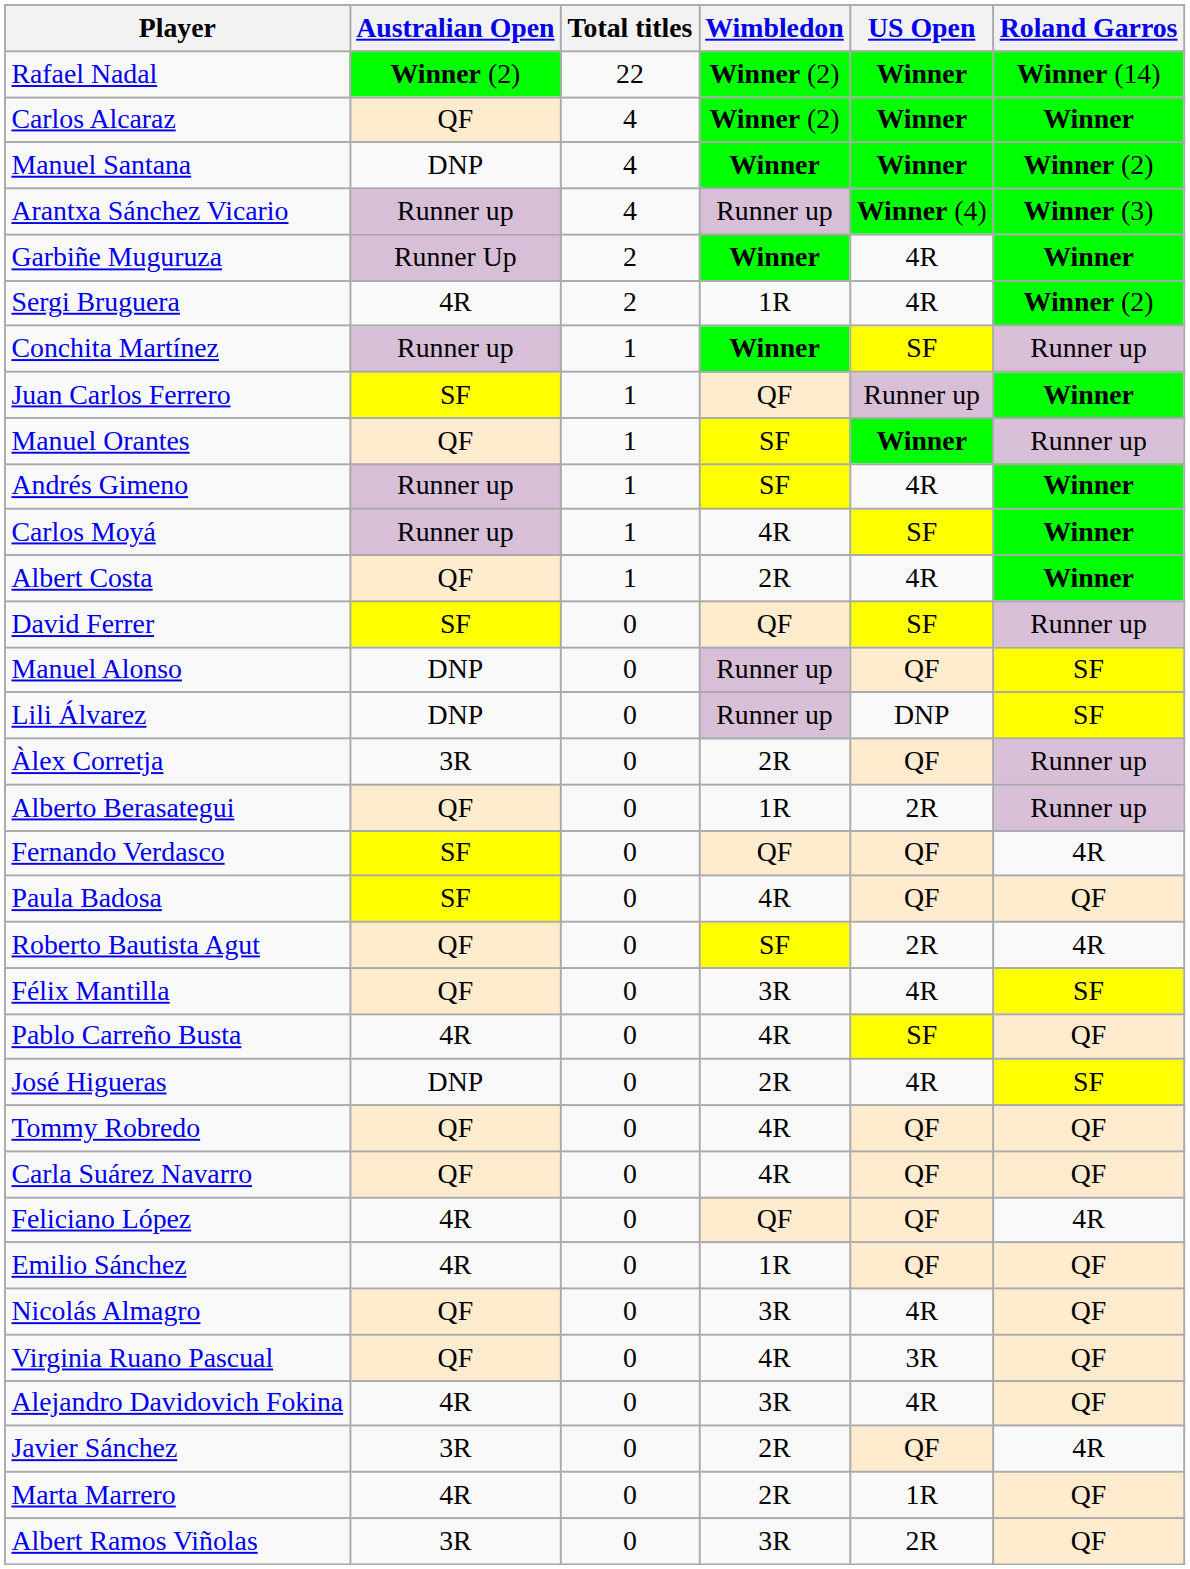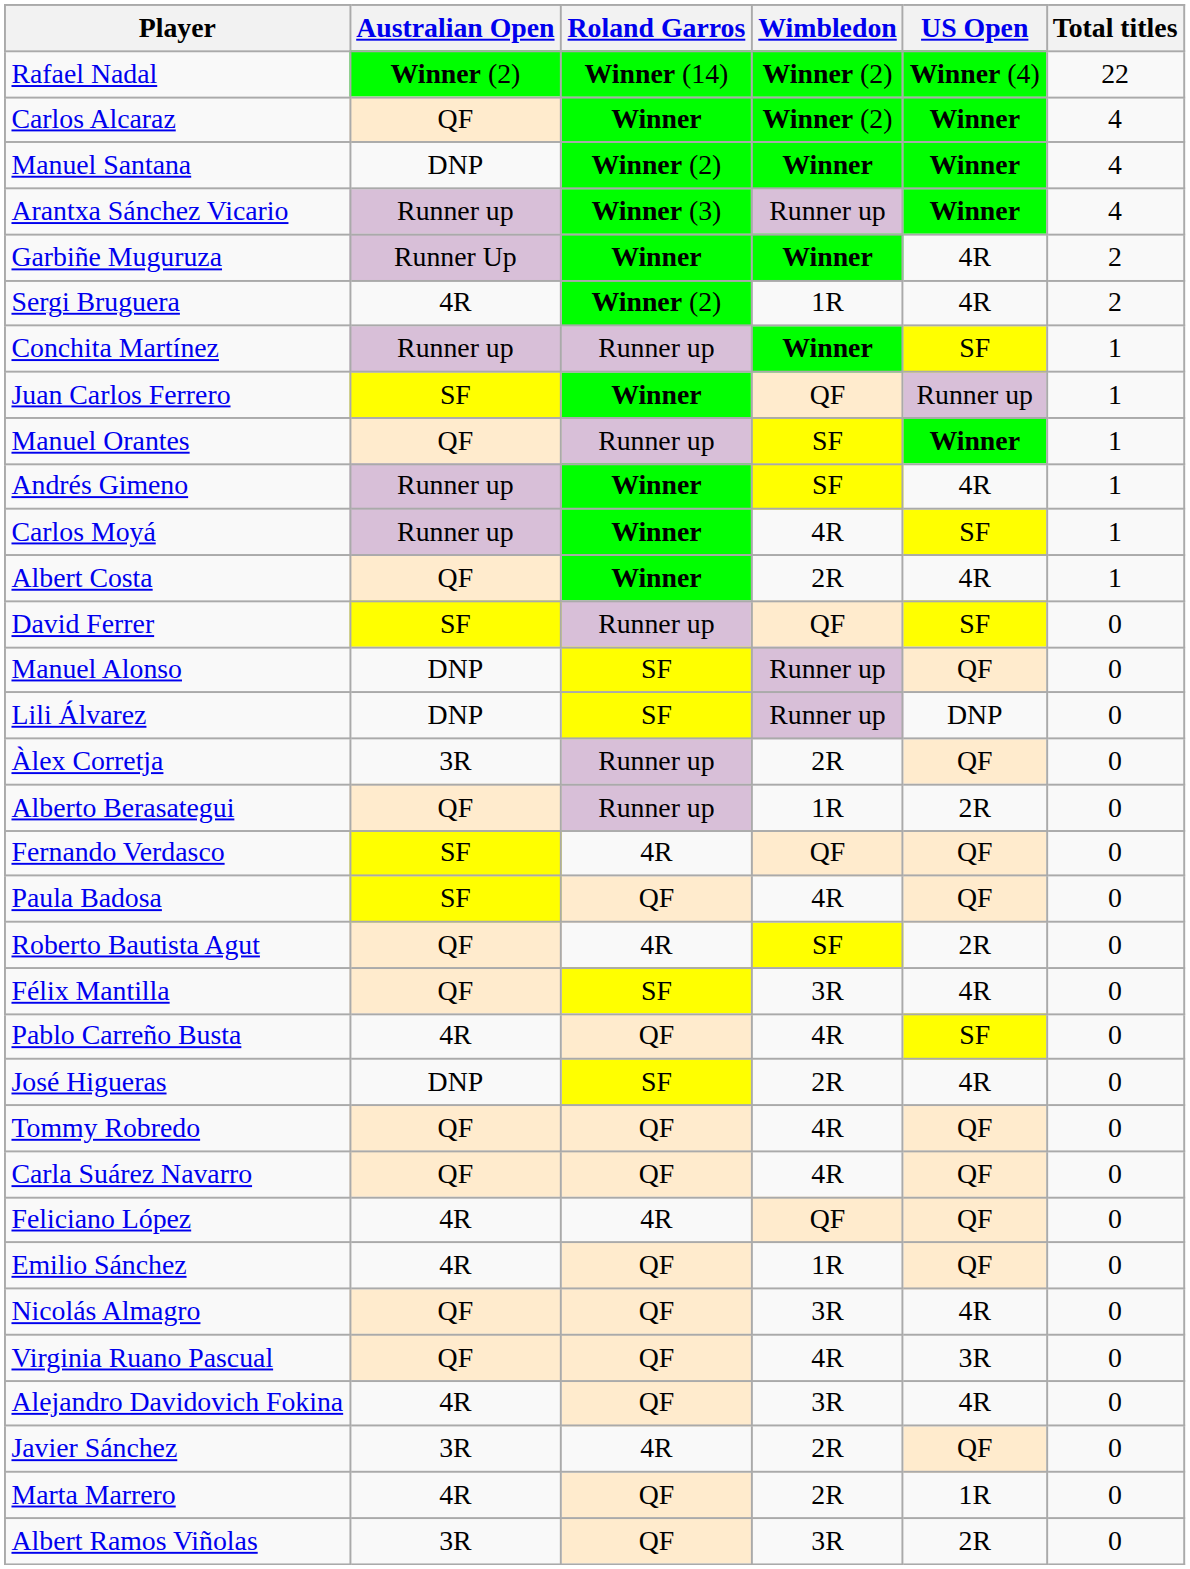columns swapped: Roland Garros <-> Total titles
Rafael Nadal | US Open: Winner -> Winner (4)
Arantxa Sánchez Vicario | US Open: Winner (4) -> Winner
